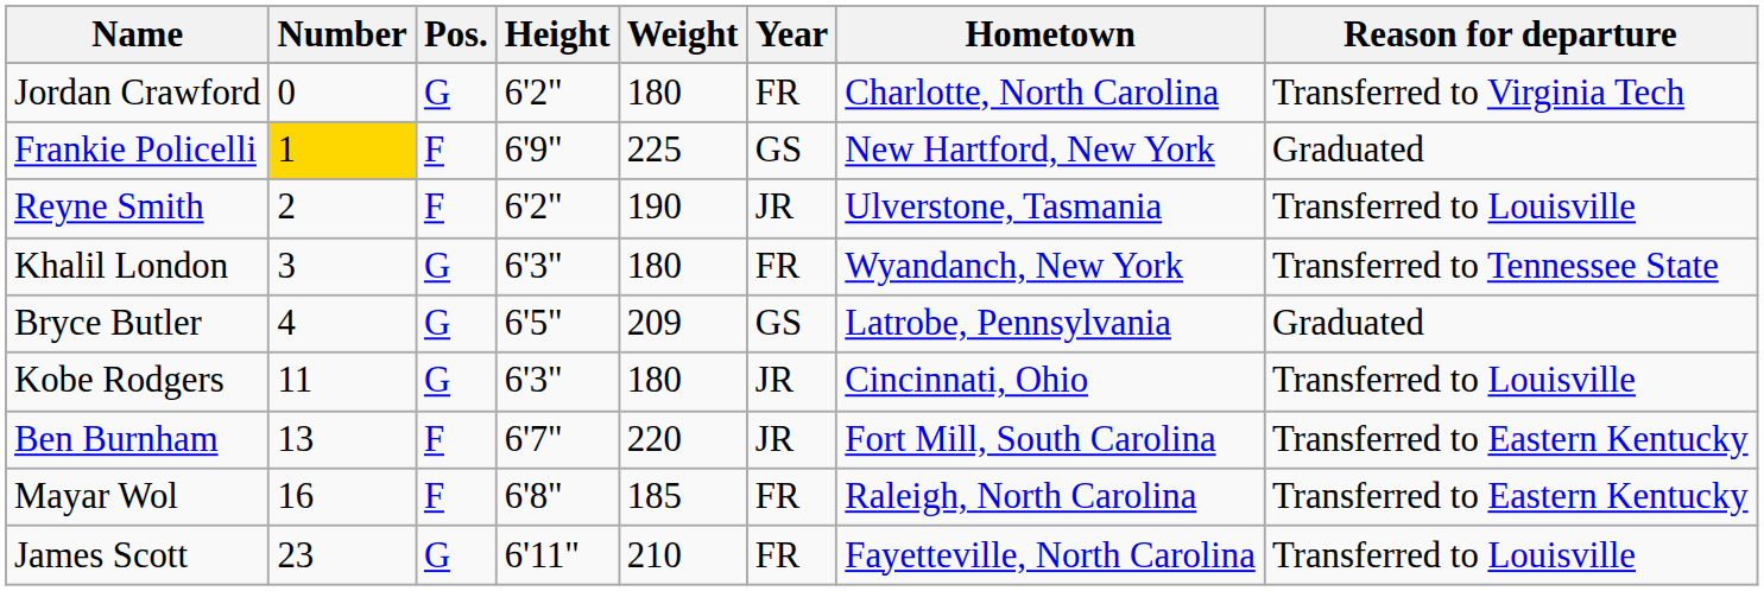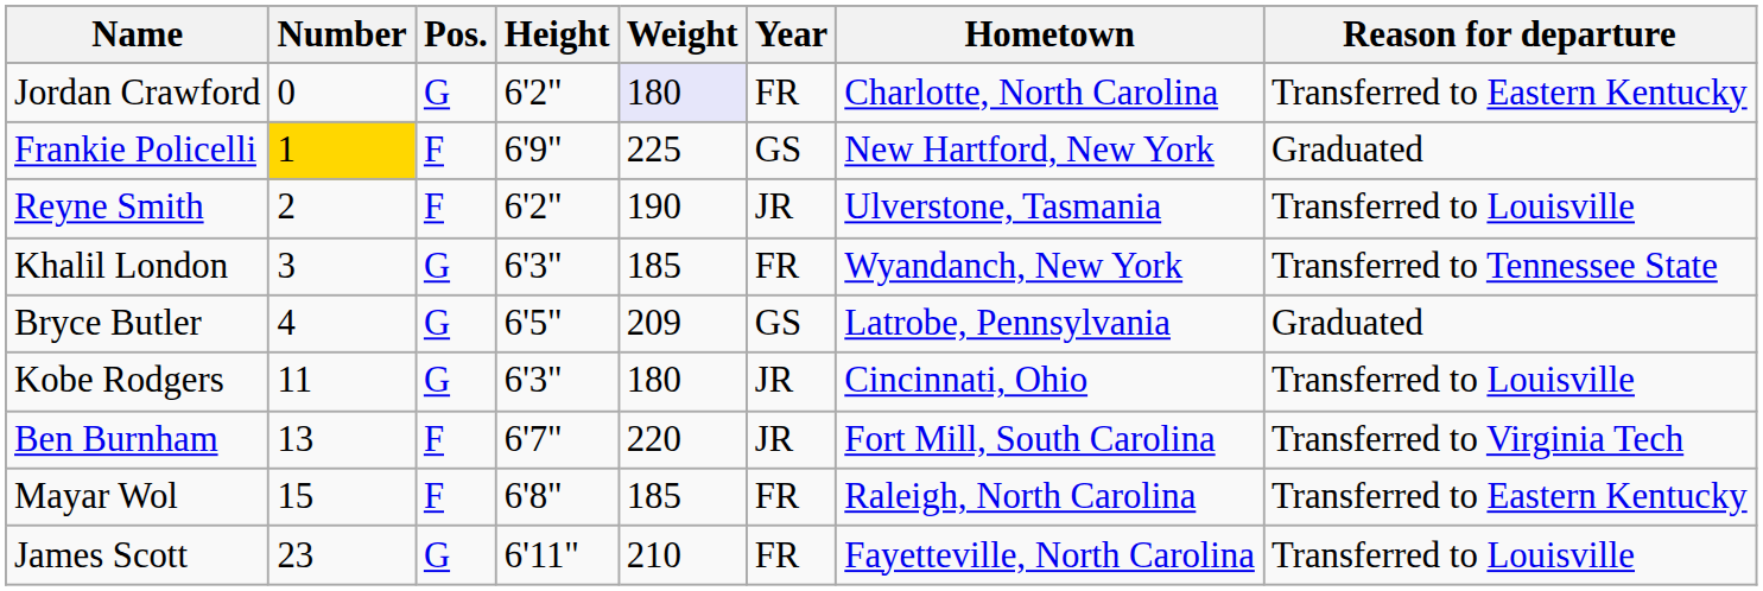Jordan Crawford | Weight: no background -> lavender background
Jordan Crawford | Reason for departure: Transferred to Virginia Tech -> Transferred to Eastern Kentucky
Khalil London | Weight: 180 -> 185
Ben Burnham | Reason for departure: Transferred to Eastern Kentucky -> Transferred to Virginia Tech
Mayar Wol | Number: 16 -> 15
